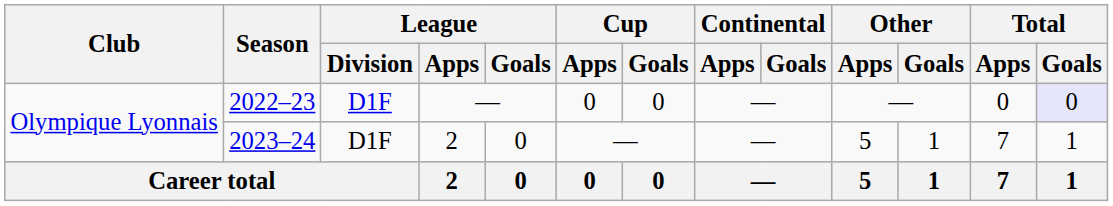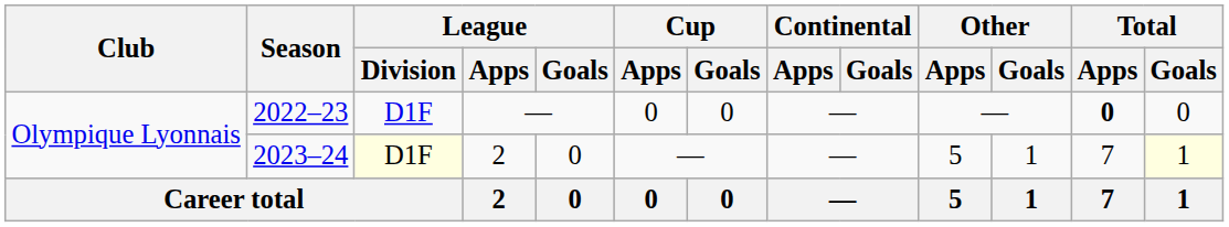2022–23 | Total / Apps: normal -> bold
2022–23 | Total / Goals: lavender background -> no background
2023–24 | League / Division: no background -> lightyellow background
2023–24 | Total / Goals: no background -> lightyellow background
